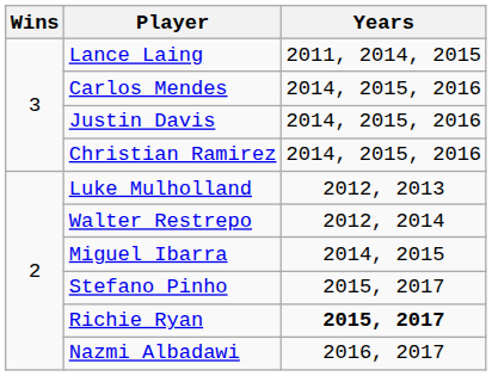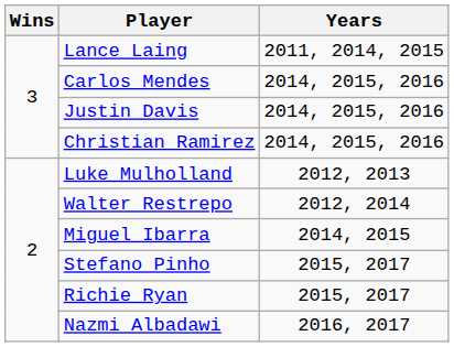Richie Ryan | Years: bold -> normal
